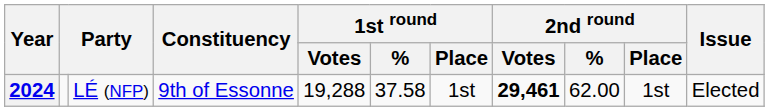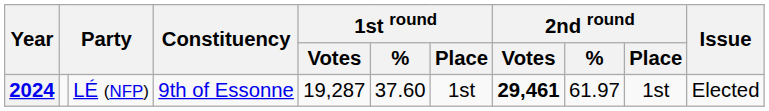2024 | 1st round / Votes: 19,288 -> 19,287
2024 | 1st round / %: 37.58 -> 37.60
2024 | 2nd round / %: 62.00 -> 61.97
